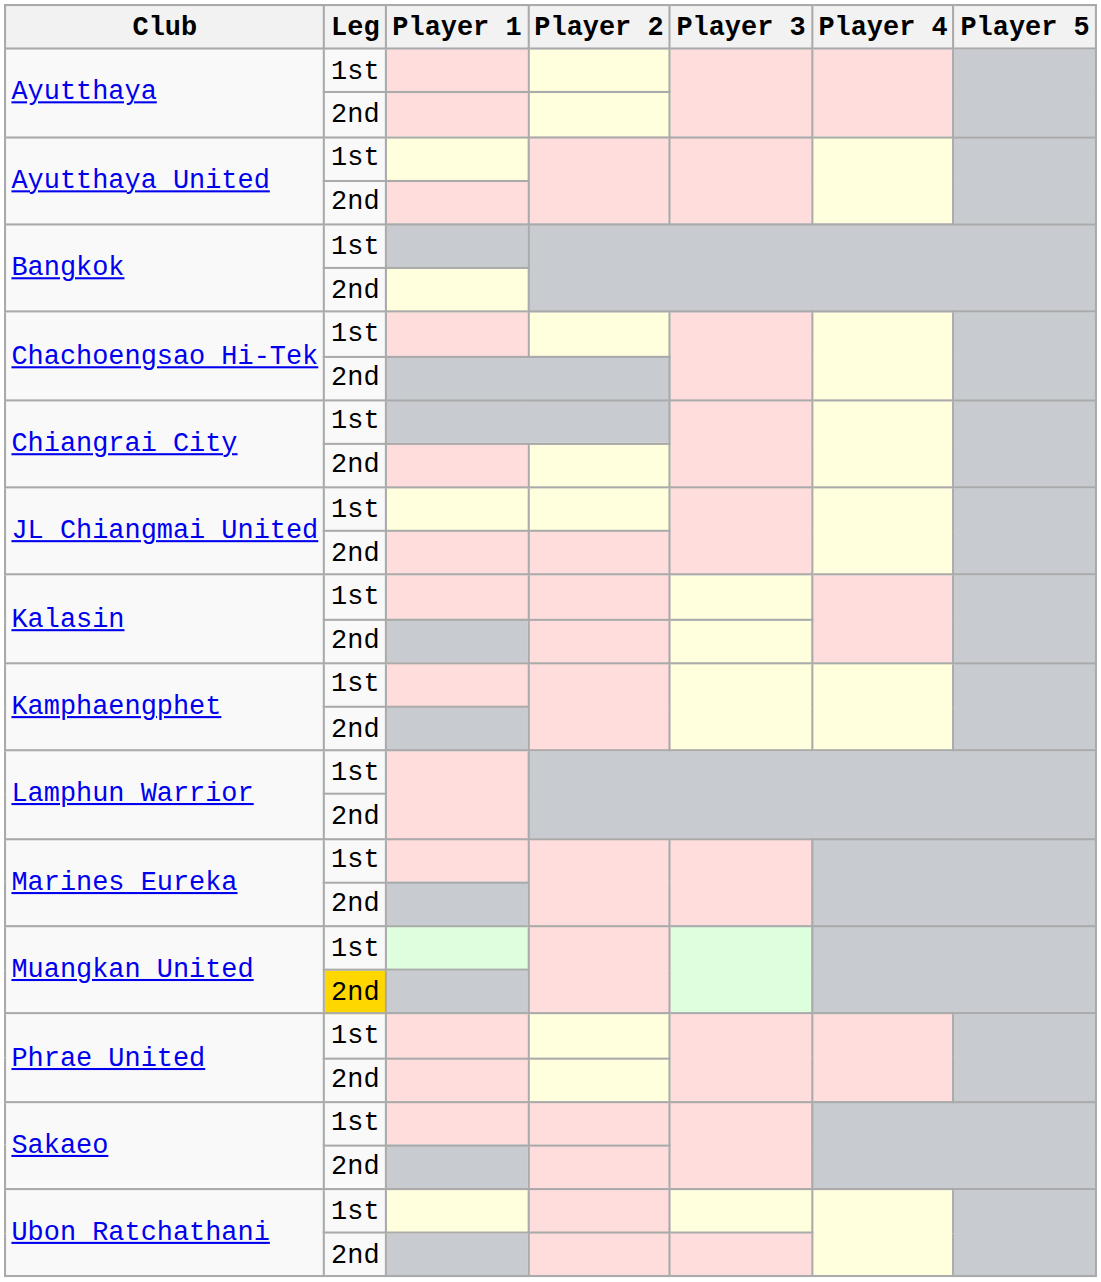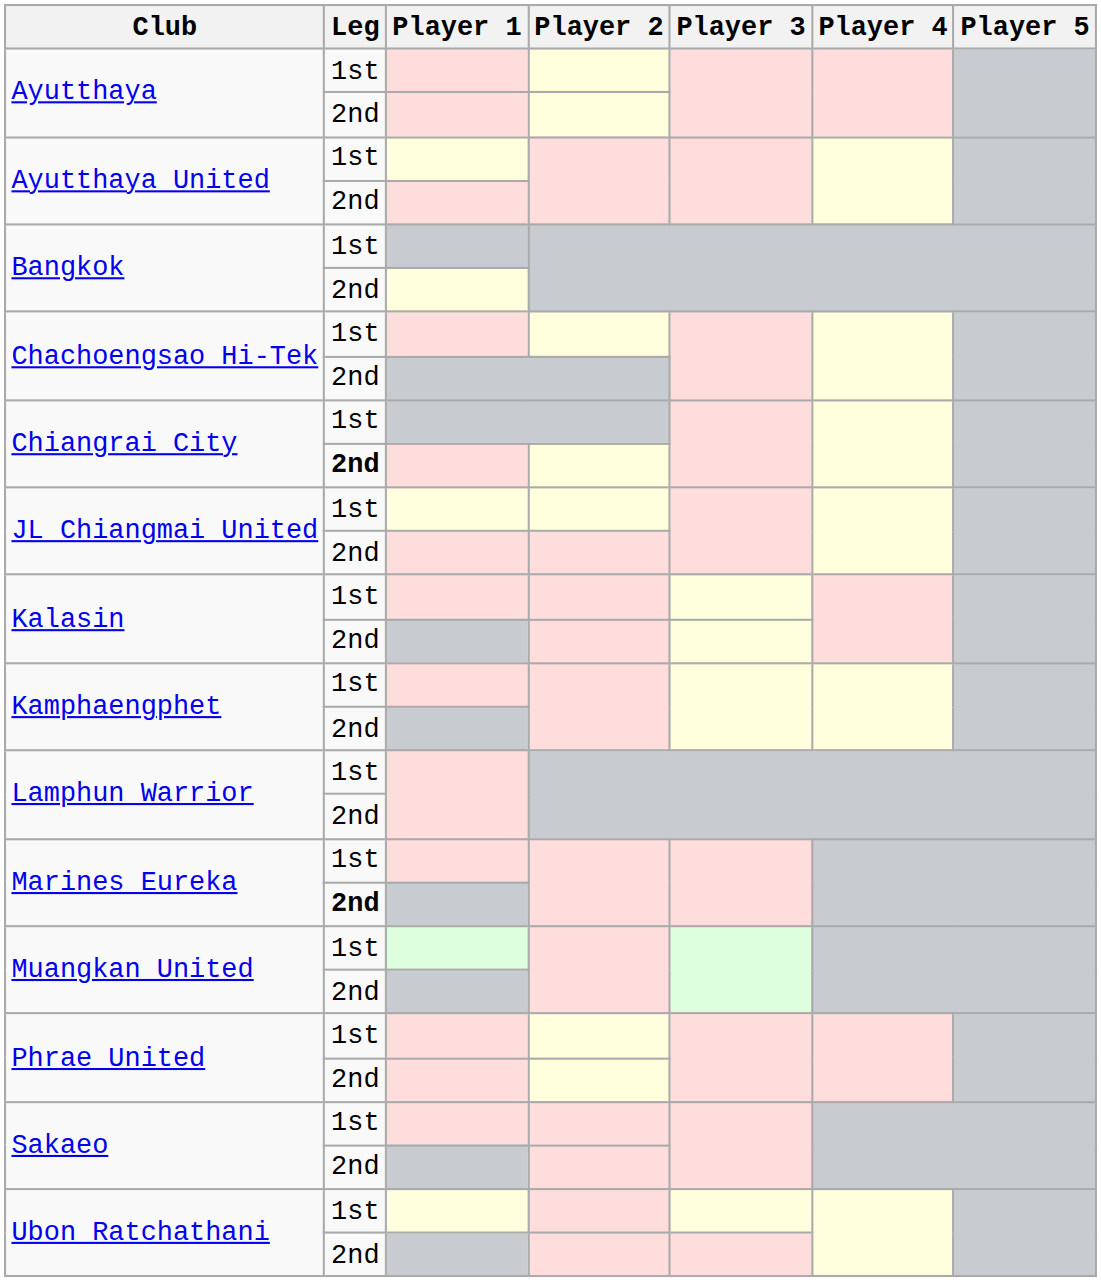Chiangrai City / 2nd | Leg: normal -> bold
Marines Eureka / 2nd | Leg: normal -> bold
Muangkan United / 2nd | Leg: gold background -> no background
